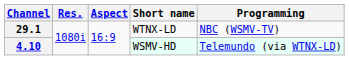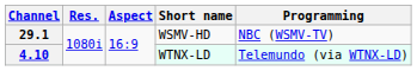29.1 | Short name: WTNX-LD -> WSMV-HD
4.10 | Short name: WSMV-HD -> WTNX-LD
